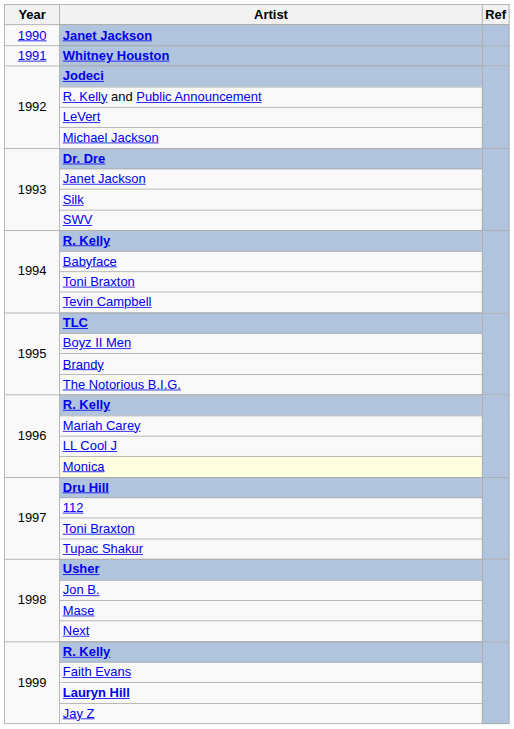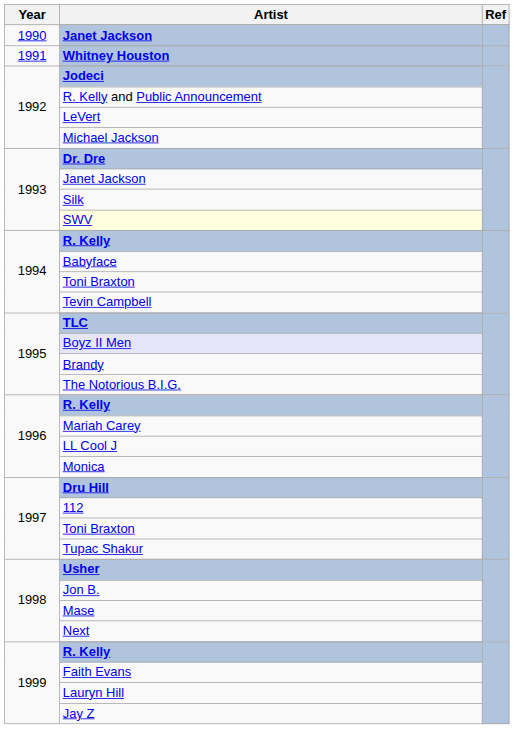SWV | Artist: no background -> lightyellow background
Boyz II Men | Artist: no background -> lavender background
Monica | Artist: lightyellow background -> no background
Lauryn Hill | Artist: bold -> normal
